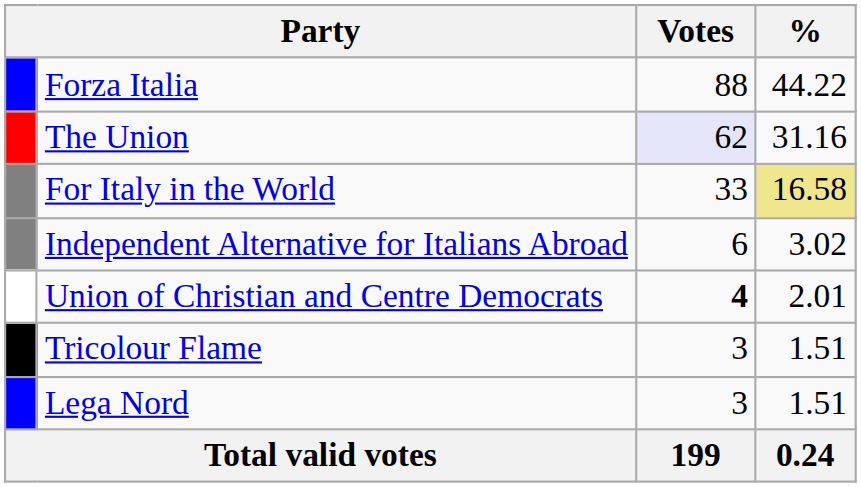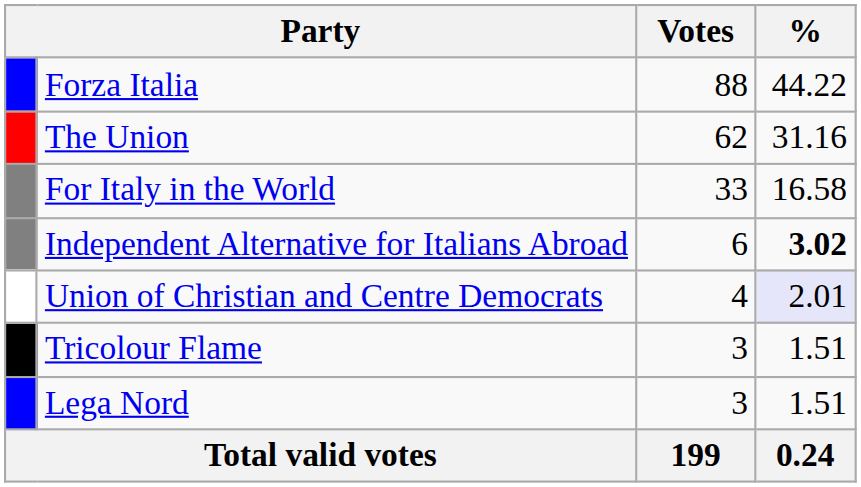The Union | Votes: lavender background -> no background
For Italy in the World | %: khaki background -> no background
Independent Alternative for Italians Abroad | %: normal -> bold
Union of Christian and Centre Democrats | Votes: bold -> normal
Union of Christian and Centre Democrats | %: no background -> lavender background
